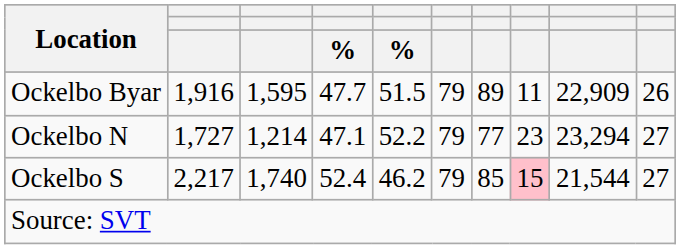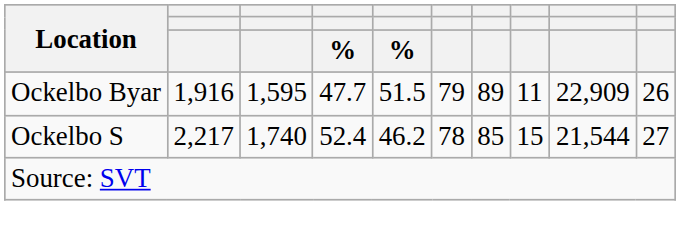- row: Ockelbo N | 1,727 | 1,214 | 47.1 | 52.2 | 79 | 77 | 23 | 23,294 | 27
Ockelbo S | column 6: 79 -> 78
Ockelbo S | column 8: pink background -> no background
